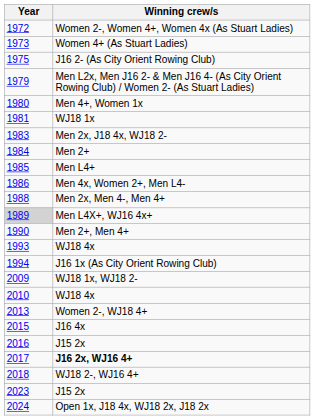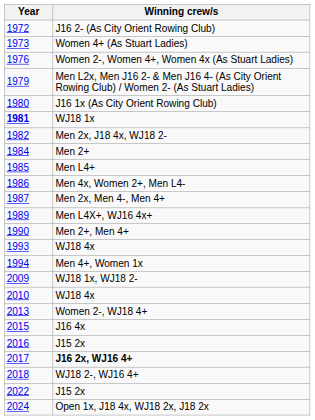row 2 | Winning crew/s: Women 2-, Women 4+, Women 4x (As Stuart Ladies) -> J16 2- (As City Orient Rowing Club)
row 4 | Year: 1975 -> 1976
row 4 | Winning crew/s: J16 2- (As City Orient Rowing Club) -> Women 2-, Women 4+, Women 4x (As Stuart Ladies)
row 6 | Winning crew/s: Men 4+, Women 1x -> J16 1x (As City Orient Rowing Club)
row 7 | Year: normal -> bold
row 8 | Year: 1983 -> 1982
row 12 | Year: 1988 -> 1987
row 13 | Year: lightgrey background -> no background
row 16 | Winning crew/s: J16 1x (As City Orient Rowing Club) -> Men 4+, Women 1x
row 24 | Year: 2023 -> 2022
